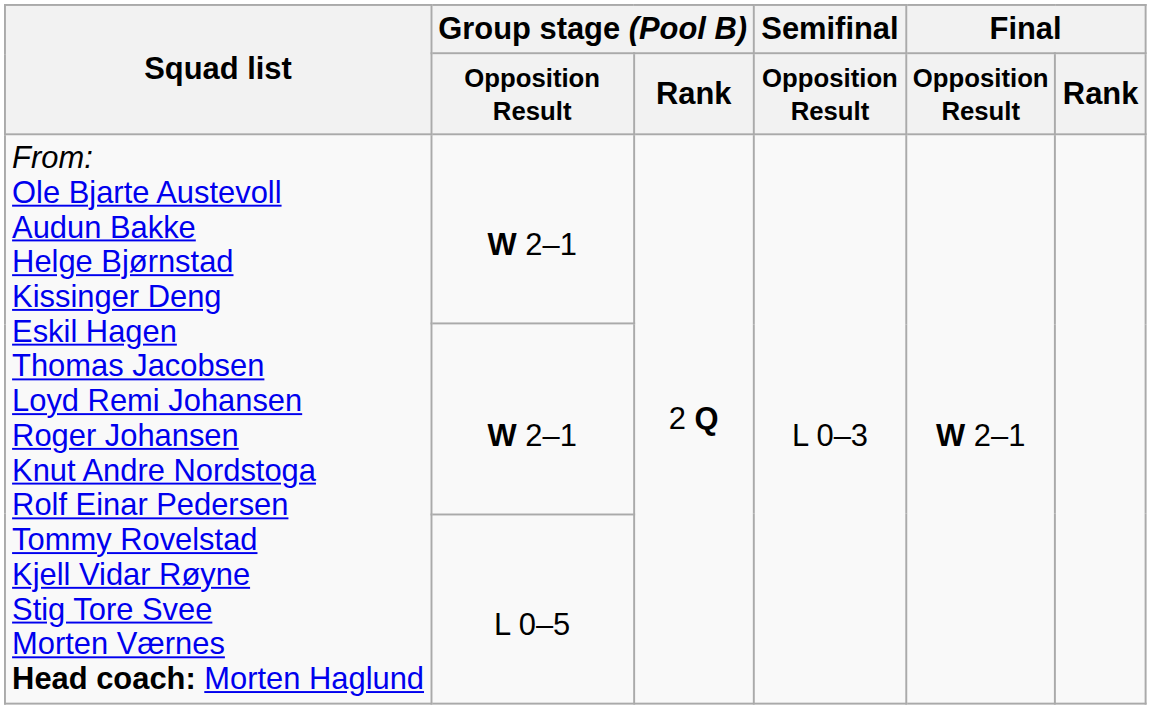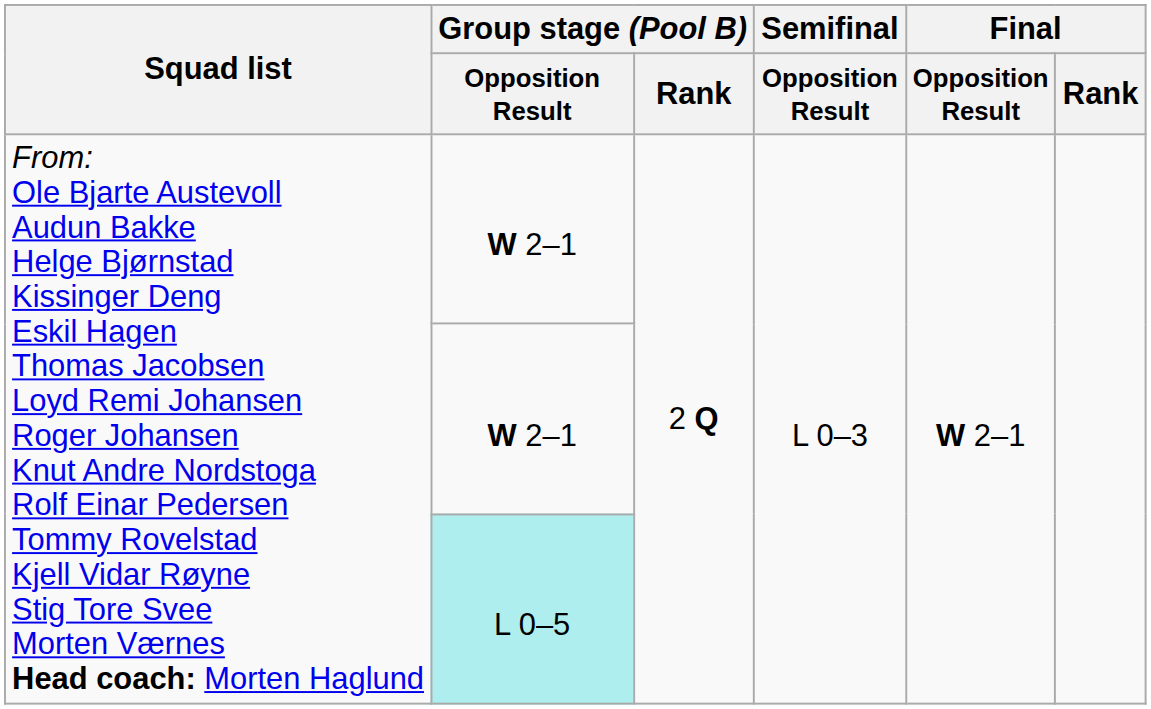L 0–5 | Group stage (Pool B) / Opposition Result: no background -> paleturquoise background
